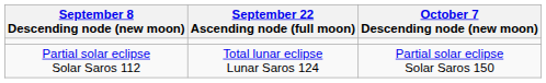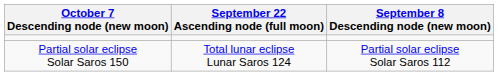columns swapped: September 8 Descending node (new moon) <-> October 7 Descending node (new moon)
